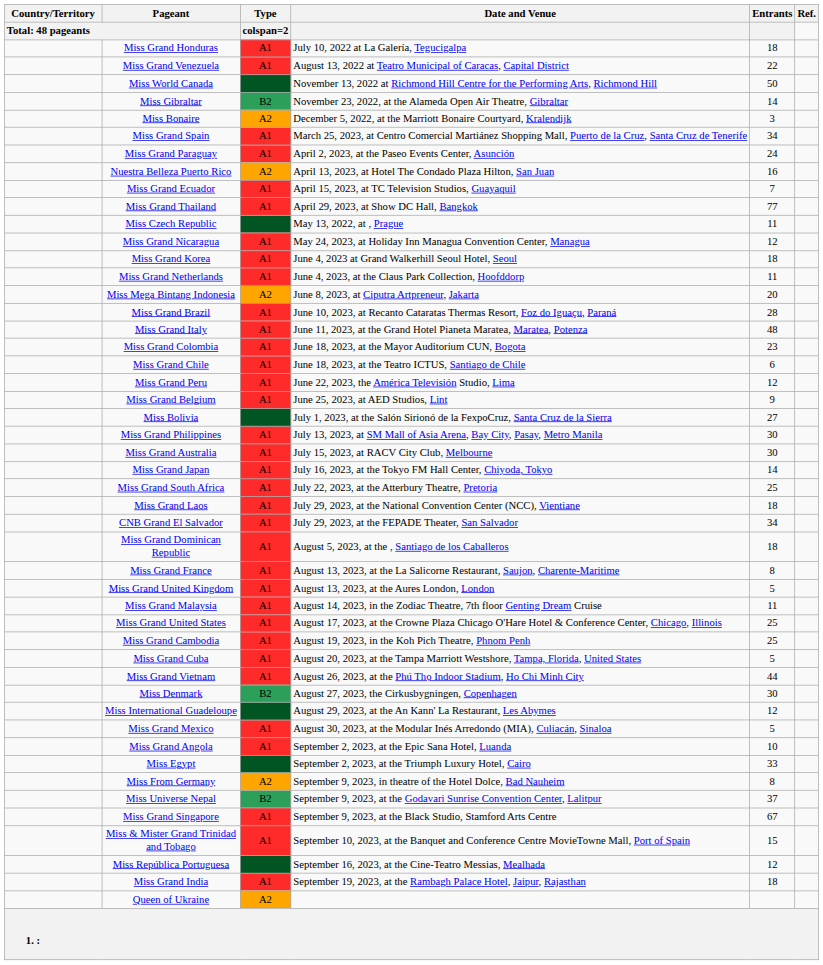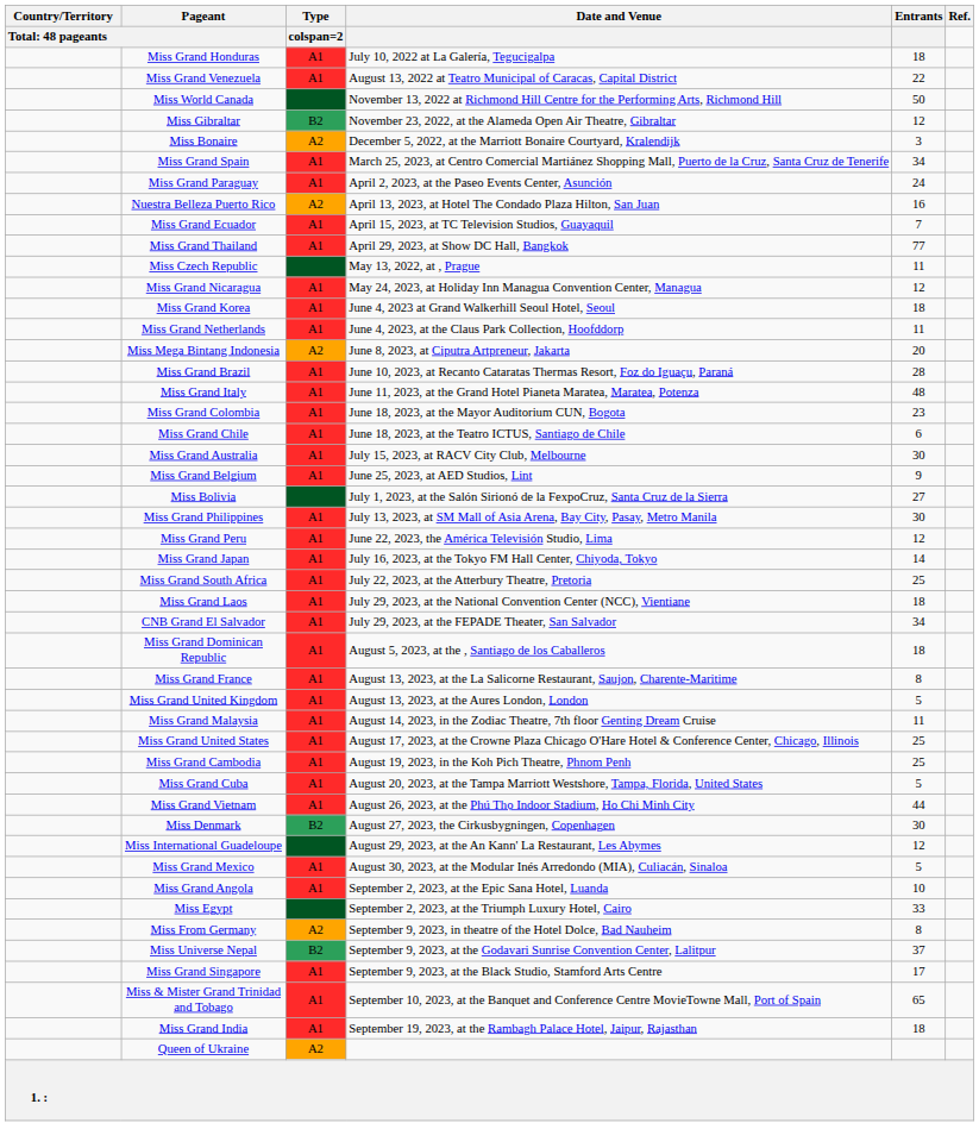Miss Gibraltar | Entrants: 14 -> 12
rows swapped: Miss Grand Peru <-> Miss Grand Australia
Miss Grand Singapore | Entrants: 67 -> 17
Miss & Mister Grand Trinidad and Tobago | Entrants: 15 -> 65
- row: Miss República Portuguesa | September 16, 2023, at the Cine-Teatro Messias, Mealhada | 12
